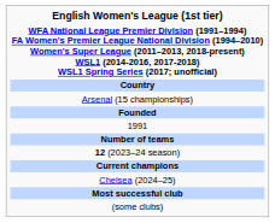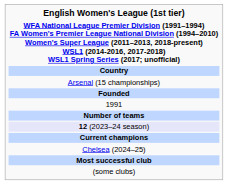row 8 | column 1: no background -> lavender background
